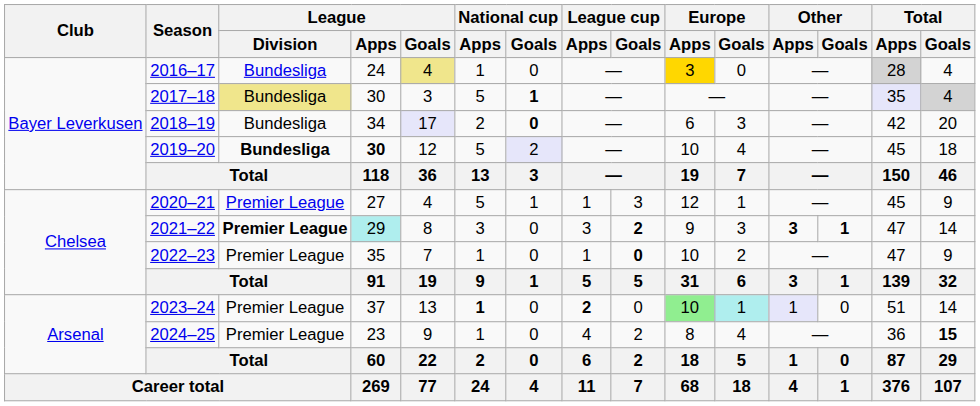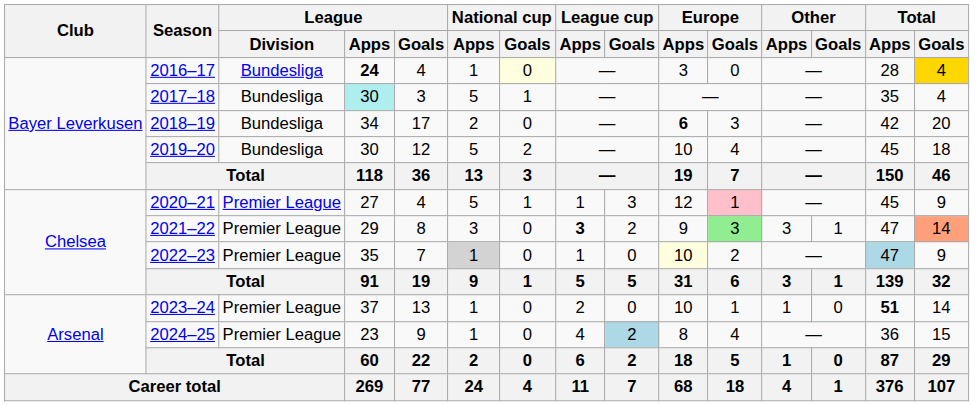2016–17 | League / Apps: normal -> bold
2016–17 | League / Goals: khaki background -> no background
2016–17 | National cup / Goals: no background -> lightyellow background
2016–17 | Europe / Apps: gold background -> no background
2016–17 | Total / Apps: lightgrey background -> no background
2016–17 | Total / Goals: no background -> gold background
2017–18 | League / Division: khaki background -> no background
2017–18 | League / Apps: no background -> paleturquoise background
2017–18 | National cup / Goals: bold -> normal
2017–18 | Total / Apps: lavender background -> no background
2017–18 | Total / Goals: lightgrey background -> no background
2018–19 | League / Goals: lavender background -> no background
2018–19 | National cup / Goals: bold -> normal
2018–19 | Europe / Apps: normal -> bold
2019–20 | League / Division: bold -> normal
2019–20 | League / Apps: bold -> normal
2019–20 | National cup / Goals: lavender background -> no background
2020–21 | Europe / Goals: no background -> pink background
2021–22 | League / Division: bold -> normal
2021–22 | League / Apps: paleturquoise background -> no background
2021–22 | League cup / Apps: normal -> bold
2021–22 | League cup / Goals: bold -> normal
2021–22 | Europe / Goals: no background -> lightgreen background
2021–22 | Other / Apps: bold -> normal
2021–22 | Other / Goals: bold -> normal
2021–22 | Total / Goals: no background -> lightsalmon background
2022–23 | National cup / Apps: no background -> lightgrey background
2022–23 | League cup / Goals: bold -> normal
2022–23 | Europe / Apps: no background -> lightyellow background
2022–23 | Total / Apps: no background -> lightblue background
2023–24 | National cup / Apps: bold -> normal
2023–24 | League cup / Apps: bold -> normal
2023–24 | Europe / Apps: lightgreen background -> no background
2023–24 | Europe / Goals: paleturquoise background -> no background
2023–24 | Other / Apps: lavender background -> no background
2023–24 | Total / Apps: normal -> bold
2024–25 | League cup / Goals: no background -> lightblue background
2024–25 | Total / Goals: bold -> normal
